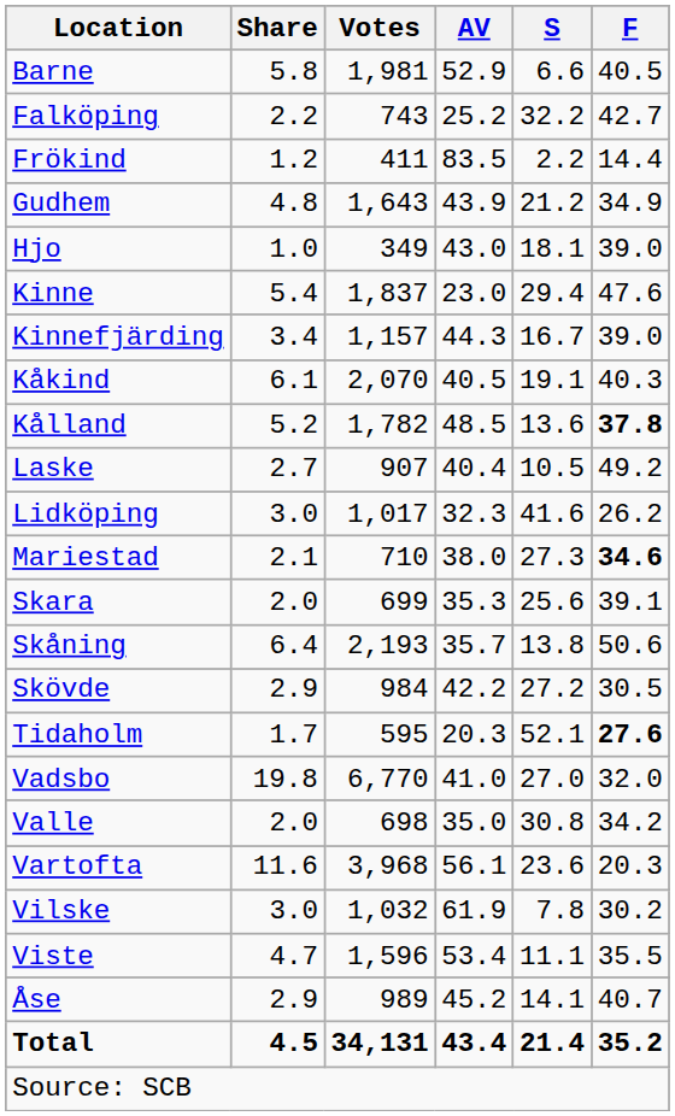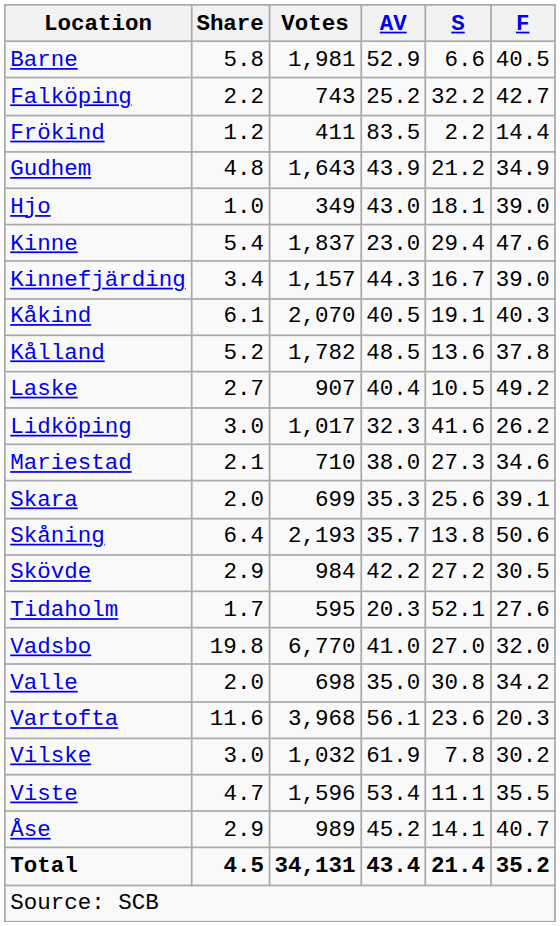Kålland | F: bold -> normal
Mariestad | F: bold -> normal
Tidaholm | F: bold -> normal
